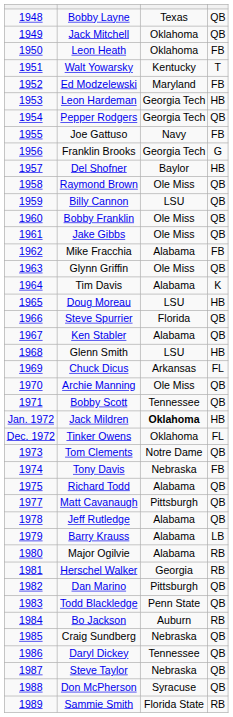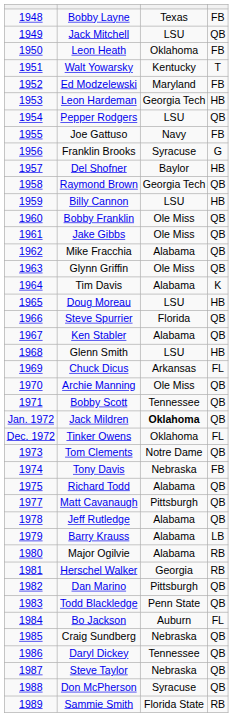Bobby Layne | column 4: QB -> FB
Jack Mitchell | column 3: Oklahoma -> LSU
Pepper Rodgers | column 3: Georgia Tech -> LSU
Franklin Brooks | column 3: Georgia Tech -> Syracuse
Raymond Brown | column 3: Ole Miss -> Georgia Tech
Billy Cannon | column 4: QB -> HB
Mike Fracchia | column 4: FB -> QB
Jack Mildren | column 4: HB -> QB
Bo Jackson | column 4: RB -> FL
